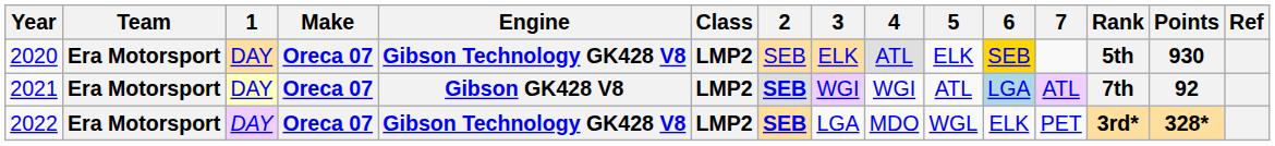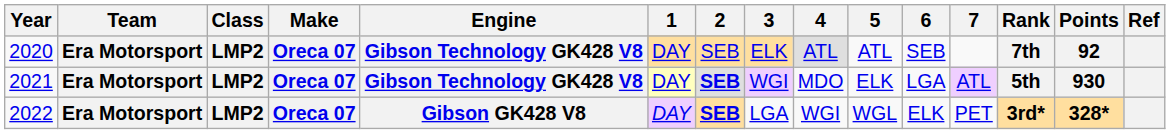columns swapped: Class <-> 1
2020 | 5: ELK -> ATL
2020 | 6: gold background -> no background
2020 | Rank: 5th -> 7th
2020 | Points: 930 -> 92
2021 | Engine: Gibson GK428 V8 -> Gibson Technology GK428 V8
2021 | 4: WGI -> MDO
2021 | 5: ATL -> ELK
2021 | 6: lightblue background -> no background
2021 | Rank: 7th -> 5th
2021 | Points: 92 -> 930
2022 | Engine: Gibson Technology GK428 V8 -> Gibson GK428 V8
2022 | 4: MDO -> WGI
